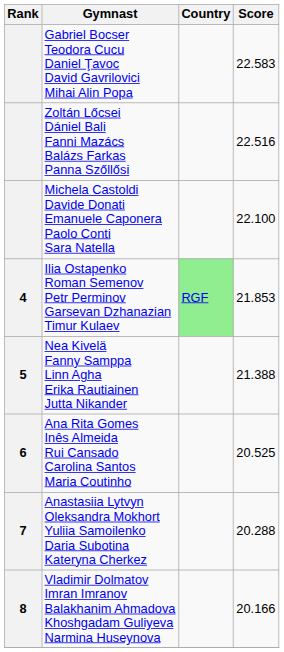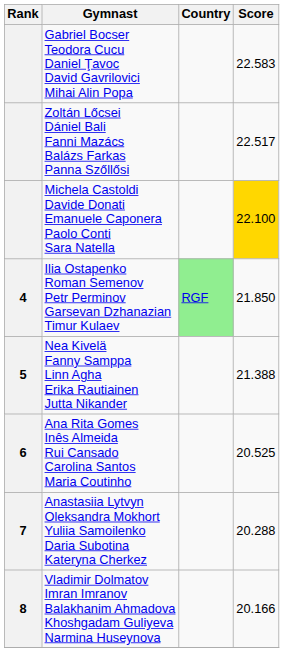row 3 | Score: 22.516 -> 22.517
row 4 | Score: no background -> gold background
row 5 | Score: 21.853 -> 21.850
